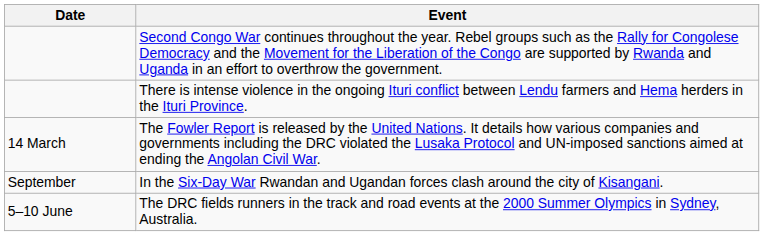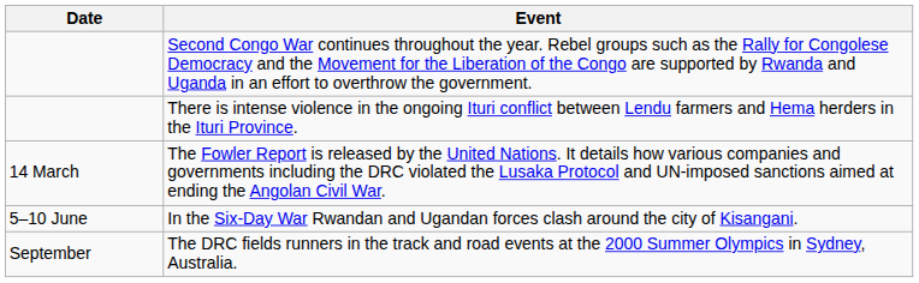row 5 | Date: September -> 5–10 June
row 6 | Date: 5–10 June -> September
